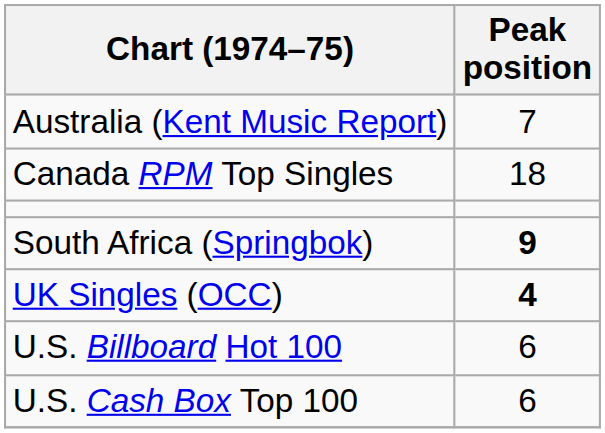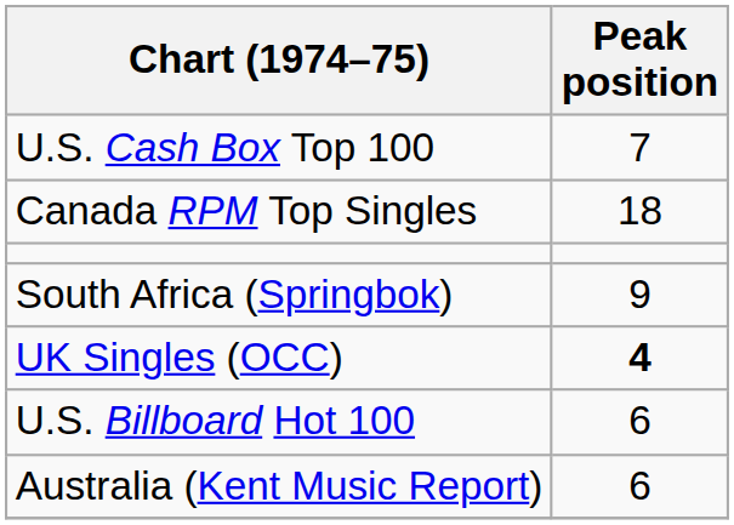row 2 | Chart (1974–75): Australia (Kent Music Report) -> U.S. Cash Box Top 100
row 5 | Peak position: bold -> normal
row 8 | Chart (1974–75): U.S. Cash Box Top 100 -> Australia (Kent Music Report)
